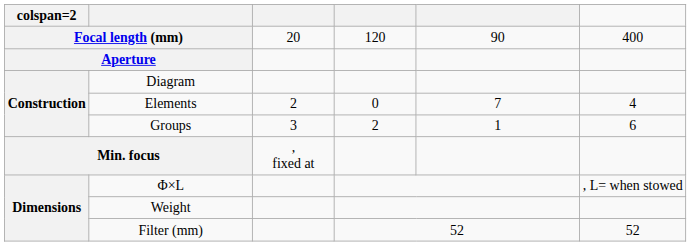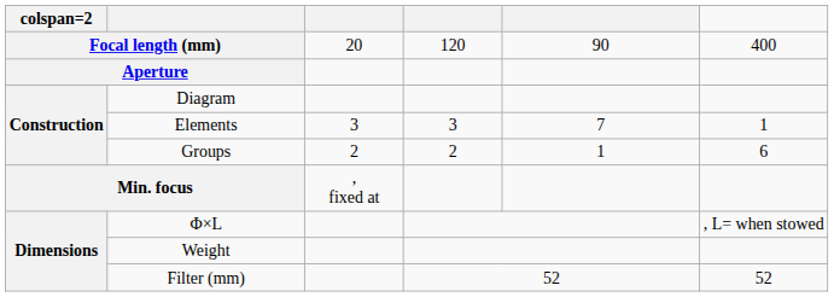Elements | column 3: 2 -> 3
Elements | column 4: 0 -> 3
Elements | column 6: 4 -> 1
Groups | column 3: 3 -> 2
